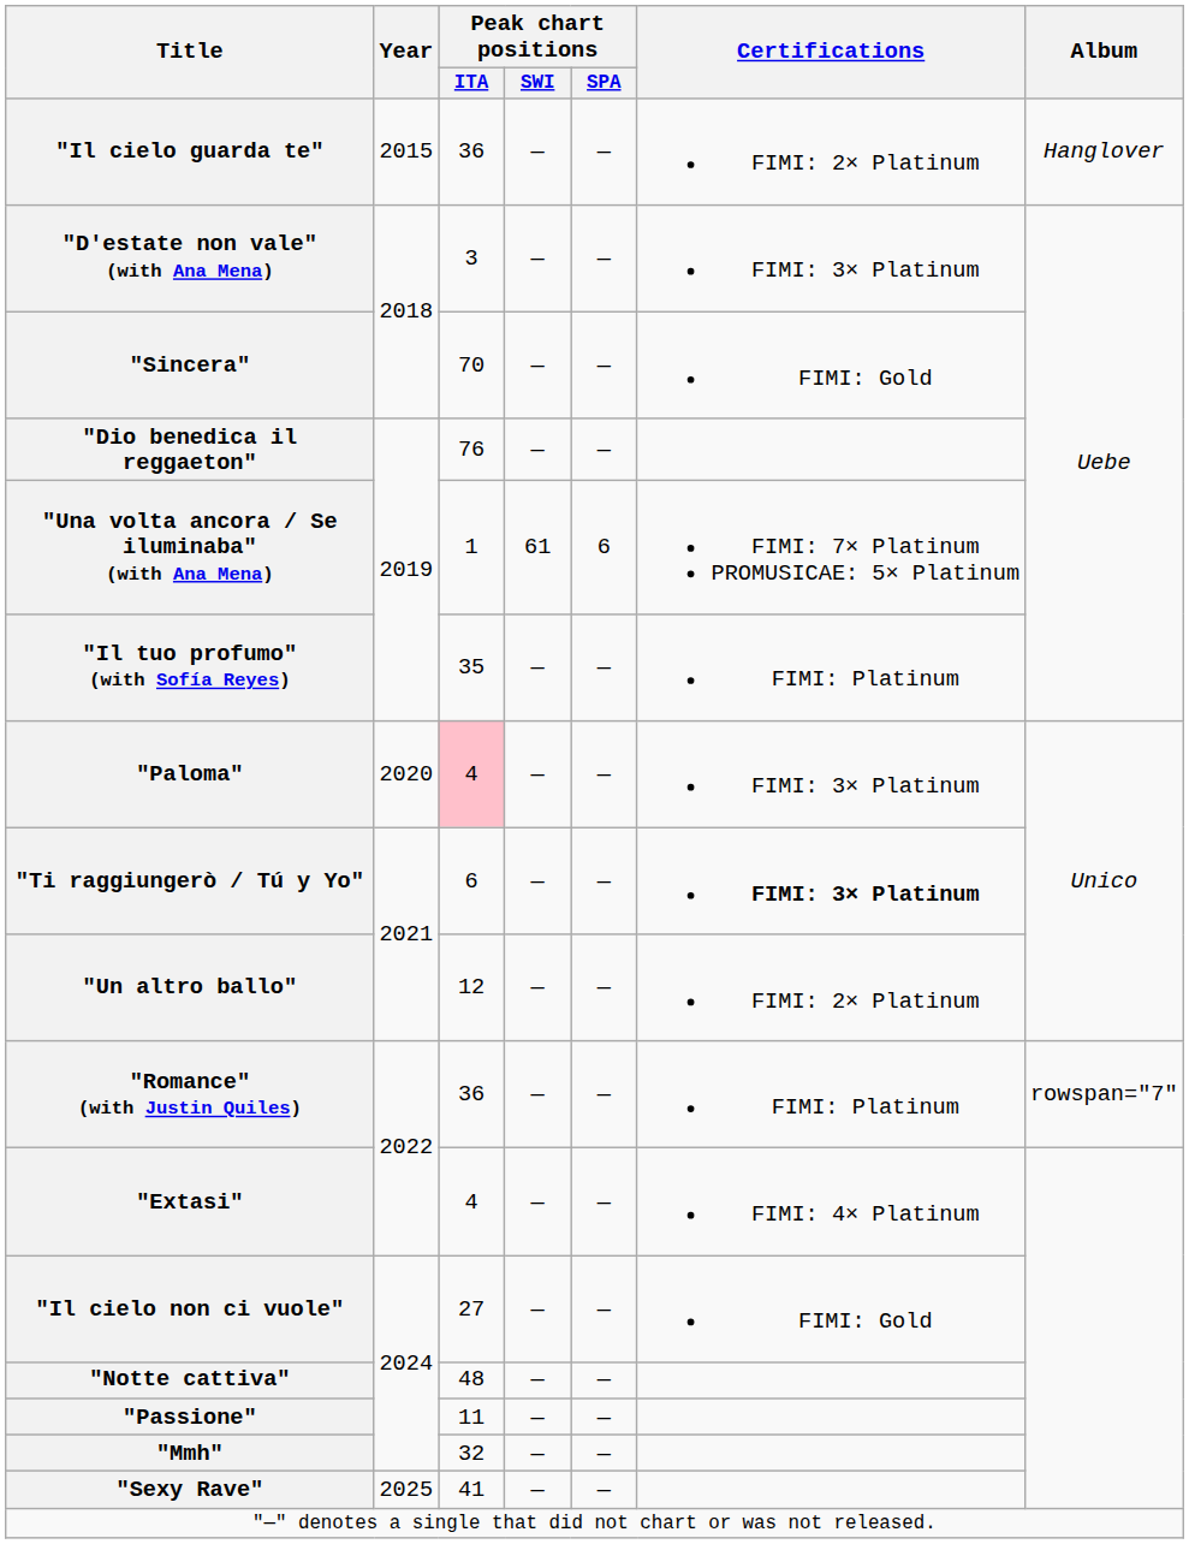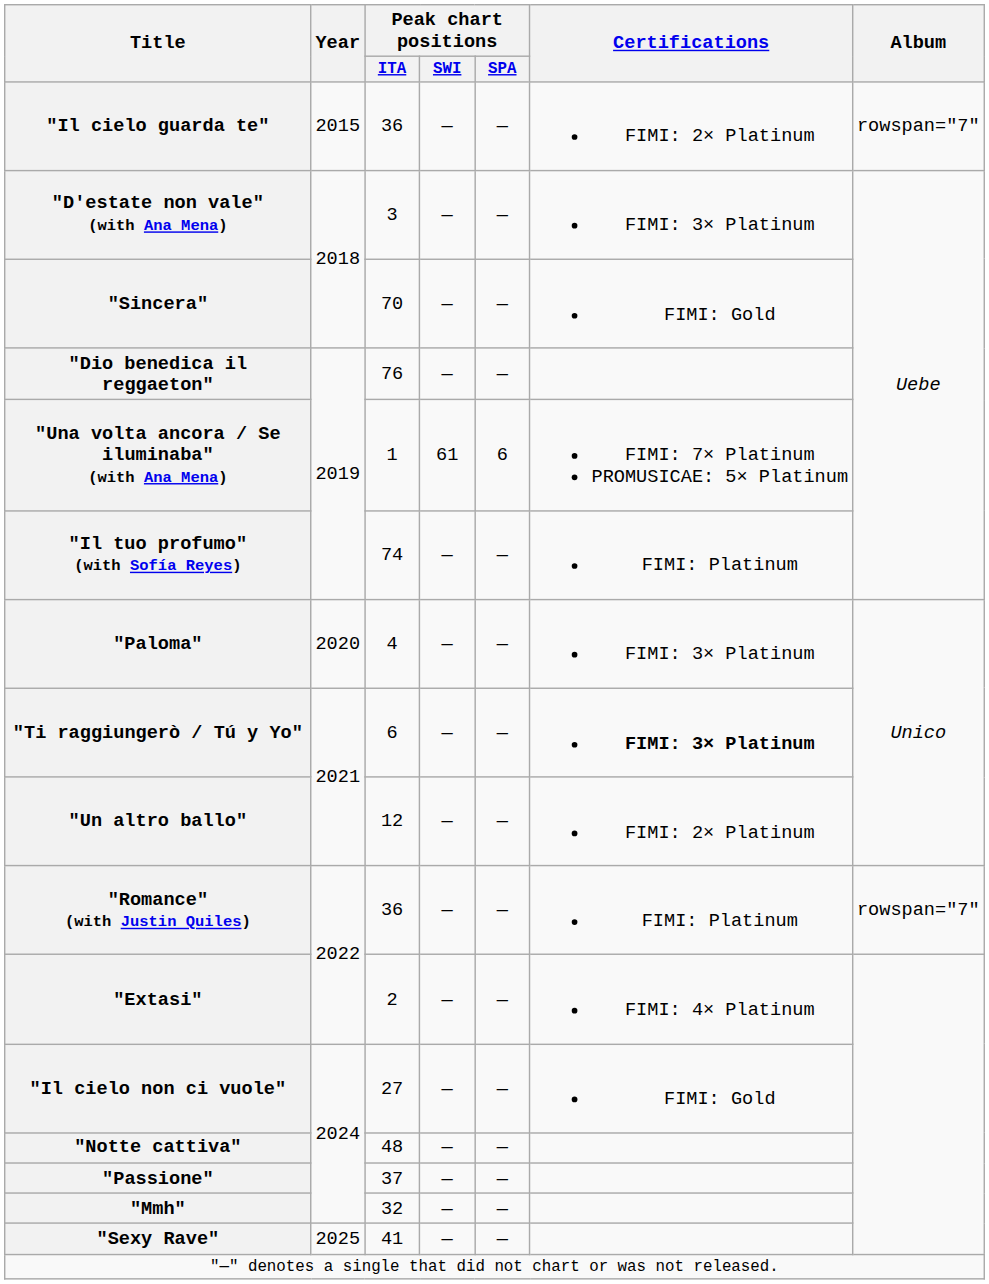"Il cielo guarda te" | Album: Hanglover -> rowspan="7"
"Il tuo profumo" (with Sofía Reyes) | Peak chart positions / ITA: 35 -> 74
"Paloma" | Peak chart positions / ITA: pink background -> no background
"Extasi" | Peak chart positions / ITA: 4 -> 2
"Passione" | Peak chart positions / ITA: 11 -> 37
